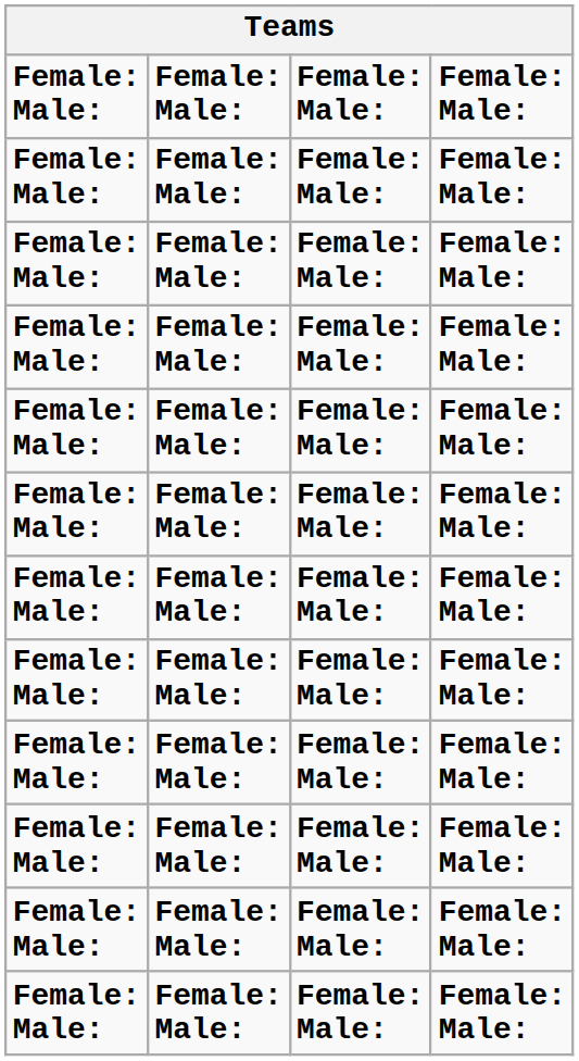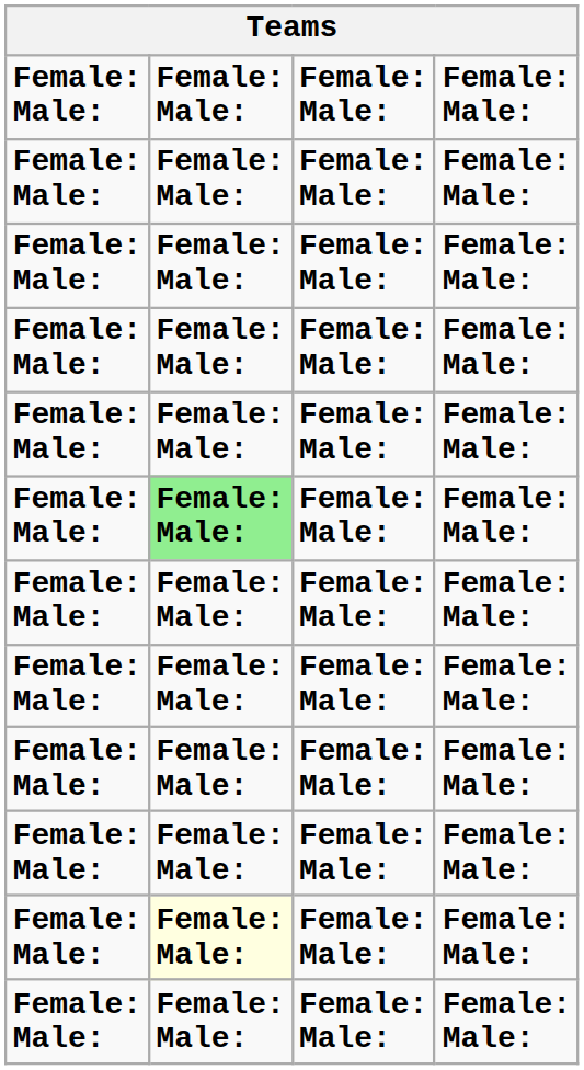row 7 | column 2: no background -> lightgreen background
row 12 | column 2: no background -> lightyellow background
